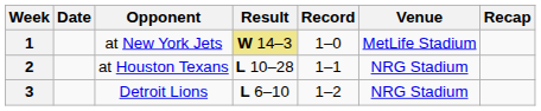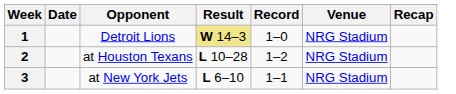1 | Opponent: at New York Jets -> Detroit Lions
1 | Venue: MetLife Stadium -> NRG Stadium
2 | Record: 1–1 -> 1–2
3 | Opponent: Detroit Lions -> at New York Jets
3 | Record: 1–2 -> 1–1
